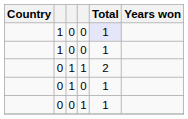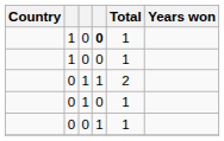row 2 | column 4: normal -> bold
row 2 | Total: lavender background -> no background
